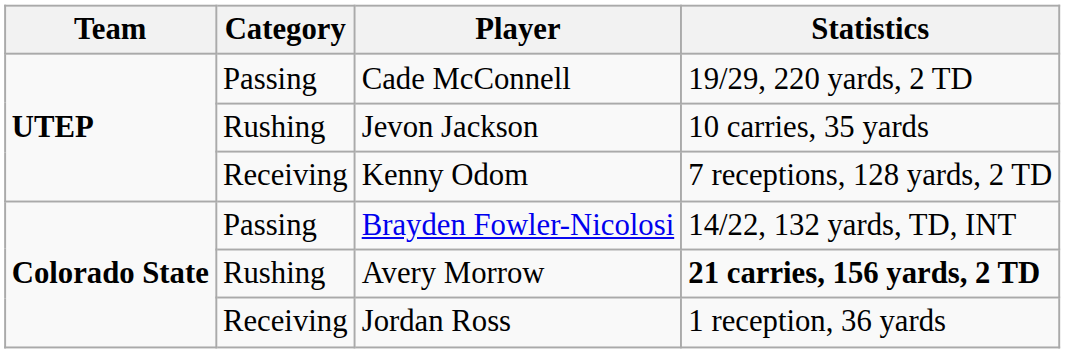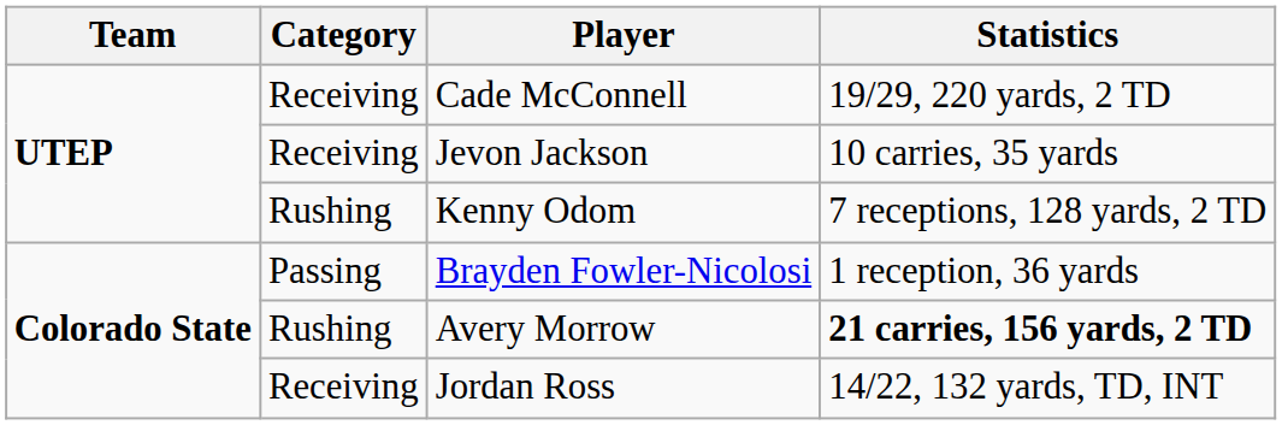Cade McConnell | Category: Passing -> Receiving
Jevon Jackson | Category: Rushing -> Receiving
Kenny Odom | Category: Receiving -> Rushing
Brayden Fowler-Nicolosi | Statistics: 14/22, 132 yards, TD, INT -> 1 reception, 36 yards
Jordan Ross | Statistics: 1 reception, 36 yards -> 14/22, 132 yards, TD, INT
